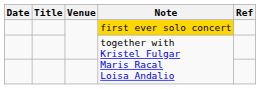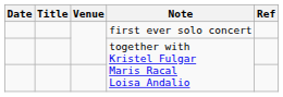first ever solo concert | Note: gold background -> no background
